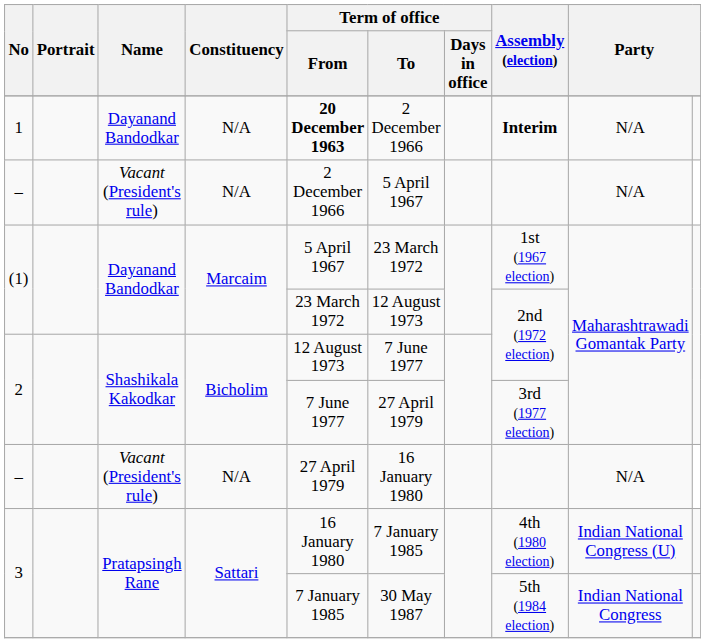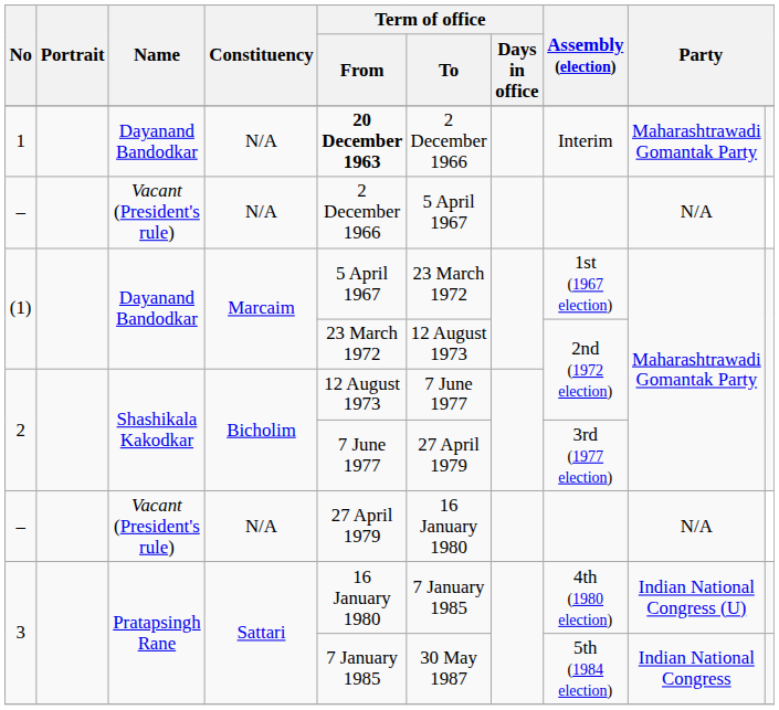1 | Assembly (election): bold -> normal
1 | column 9: N/A -> Maharashtrawadi Gomantak Party
